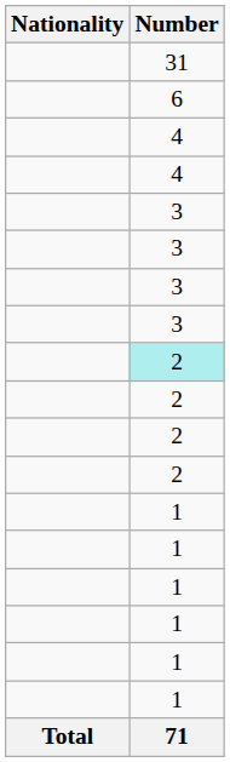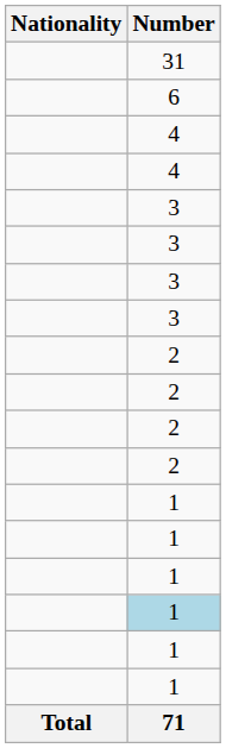row 10 | Number: paleturquoise background -> no background
row 17 | Number: no background -> lightblue background
